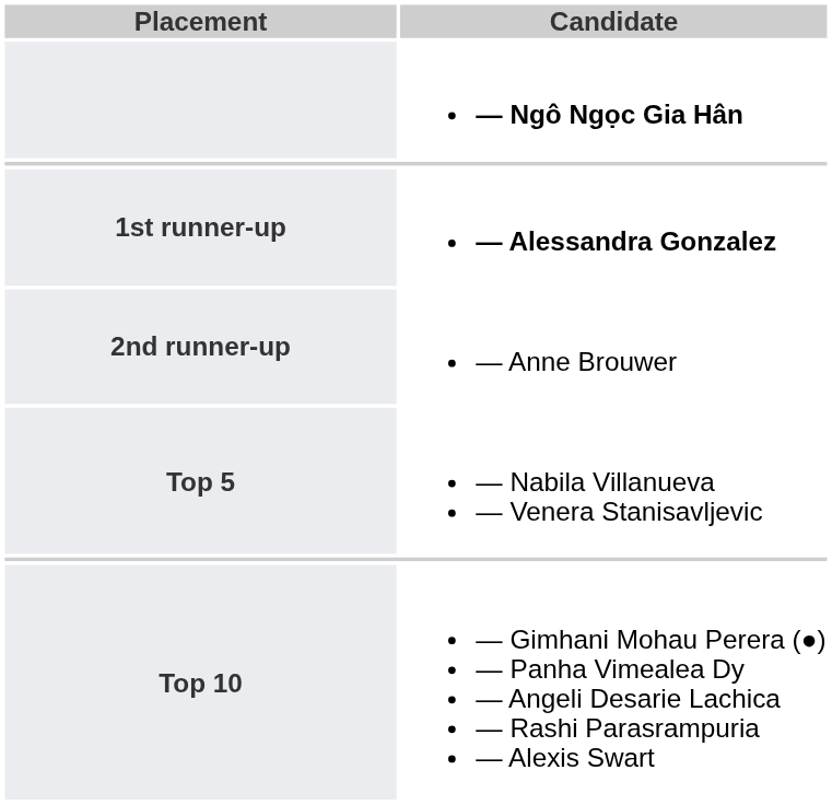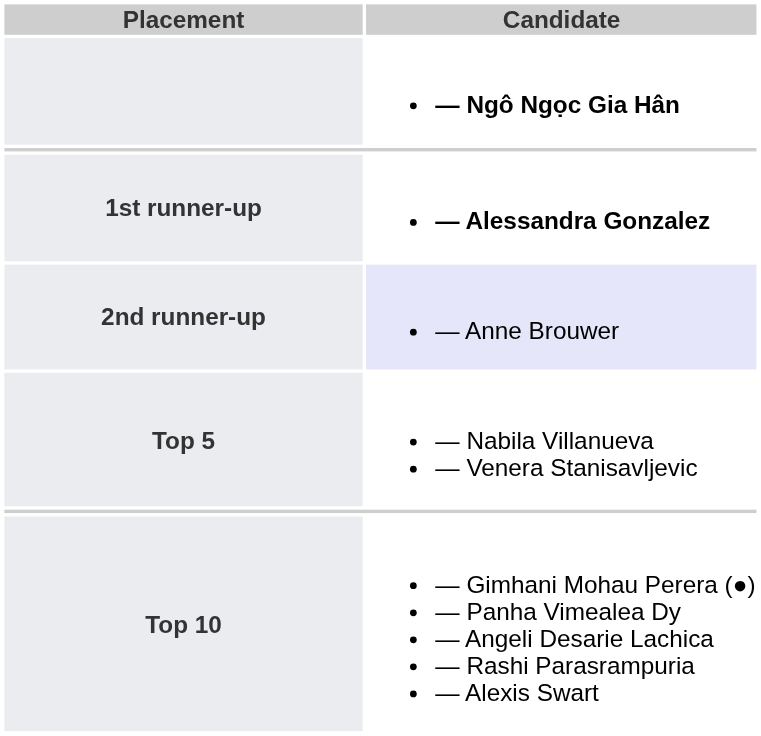row 4 | Candidate: no background -> lavender background
